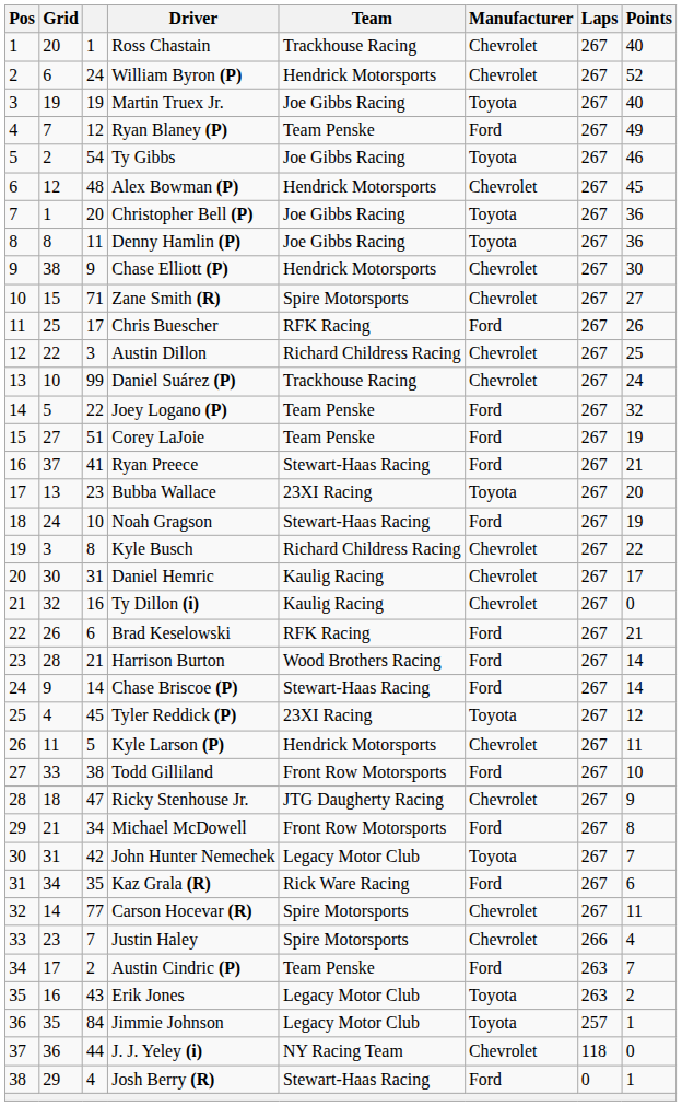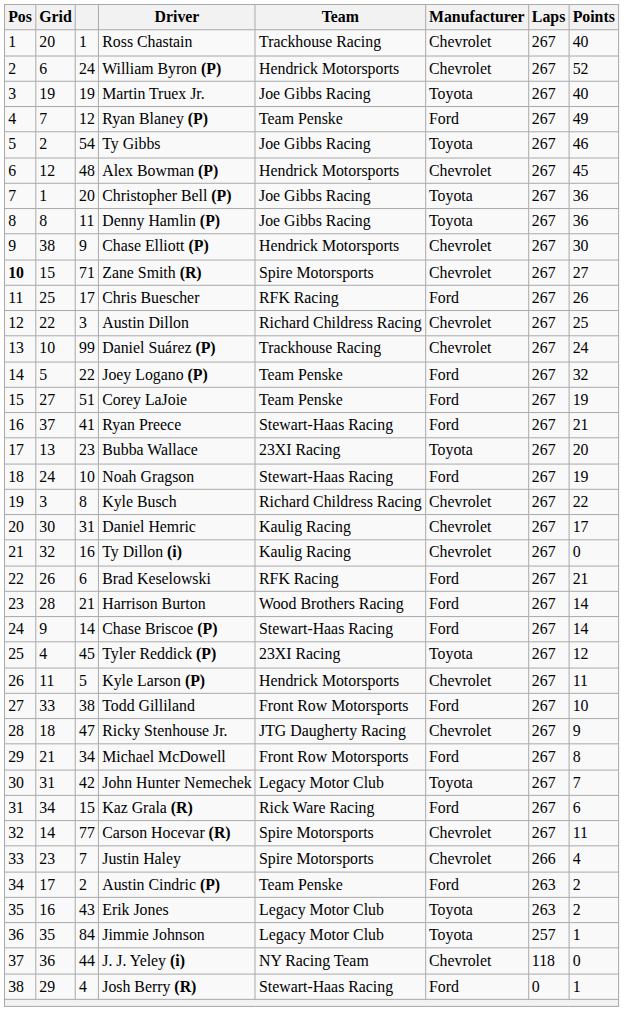Zane Smith (R) | Pos: normal -> bold
Kaz Grala (R) | column 3: 35 -> 15
Austin Cindric (P) | Points: 7 -> 2
